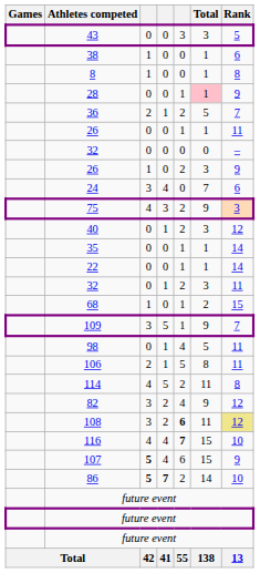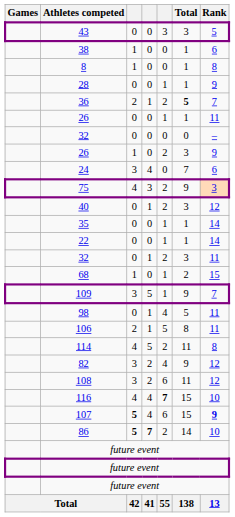28 | Total: pink background -> no background
36 | Total: normal -> bold
108 | column 5: bold -> normal
108 | Rank: khaki background -> no background
107 | Rank: normal -> bold
